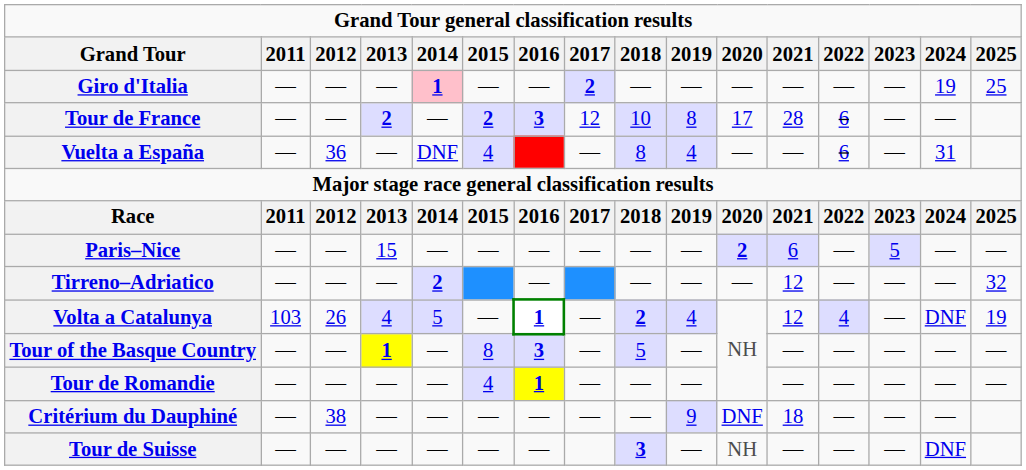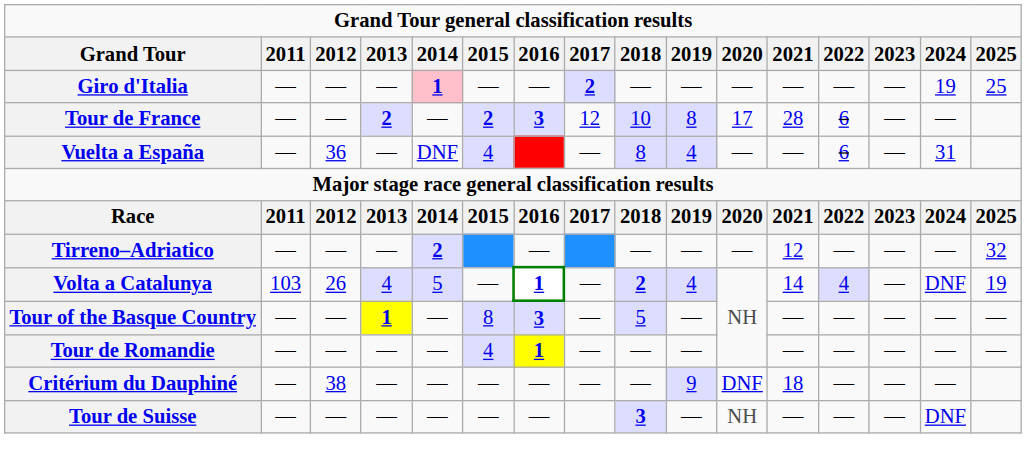- row: Paris–Nice | — | — | 15 | — | — | — | — | — | — | 2 | 6 | — | 5 | — | —
Volta a Catalunya | 2021: 12 -> 14
